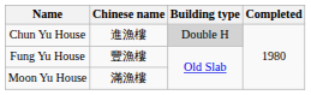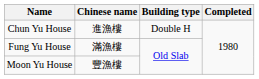Chun Yu House | Building type: lightgrey background -> no background
Fung Yu House | Chinese name: 豐漁樓 -> 滿漁樓
Moon Yu House | Chinese name: 滿漁樓 -> 豐漁樓
